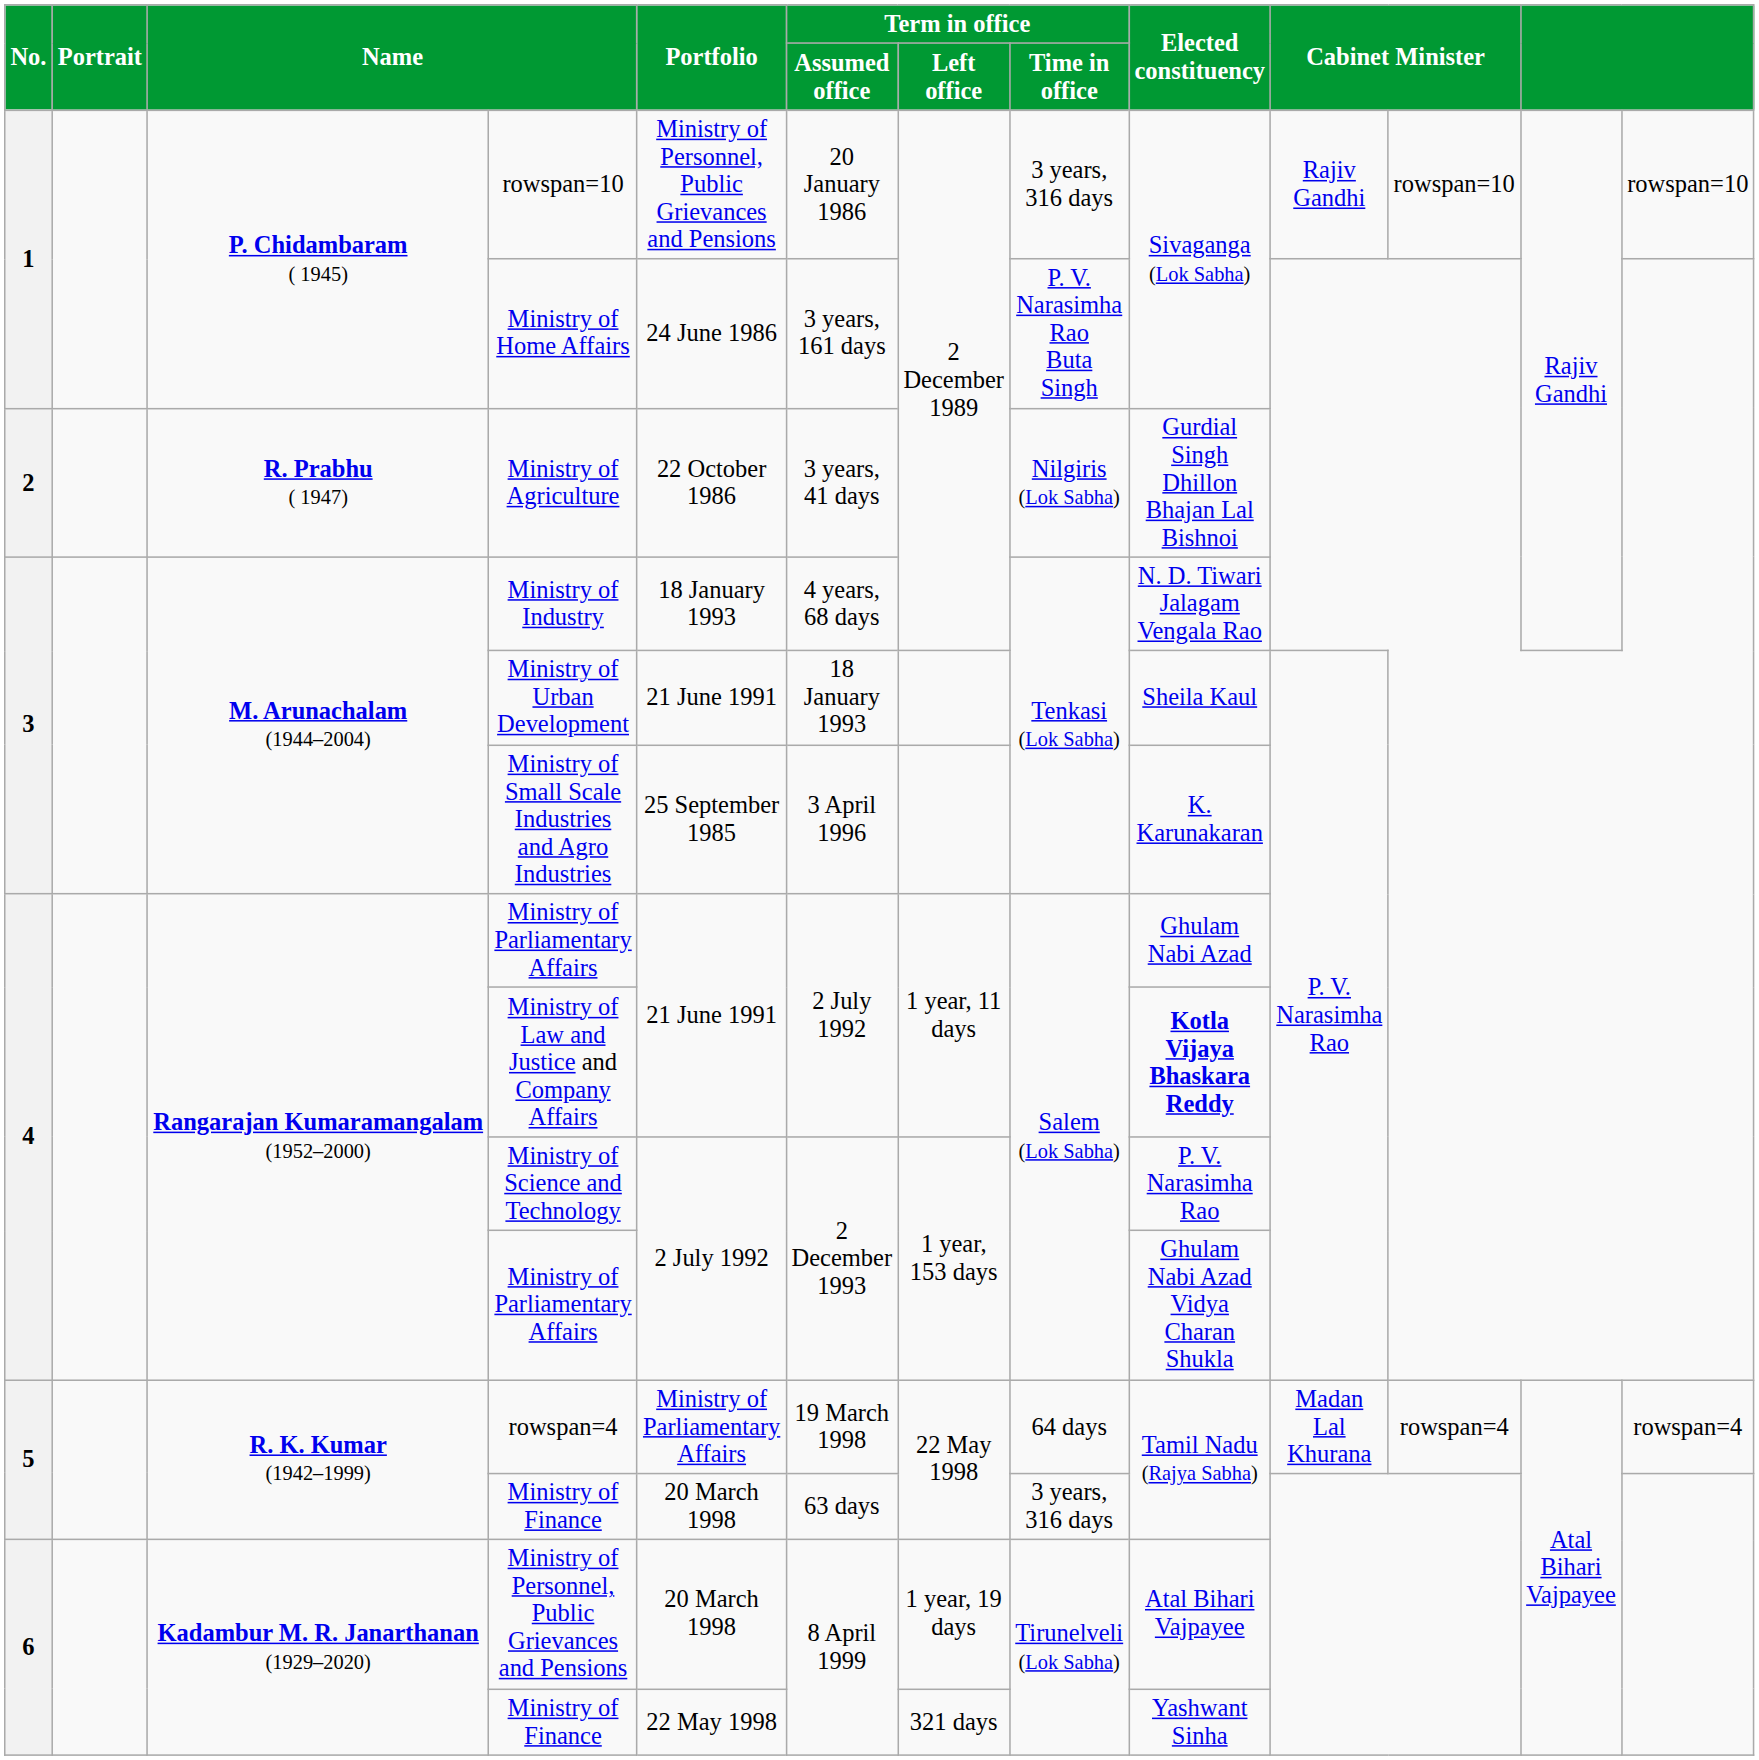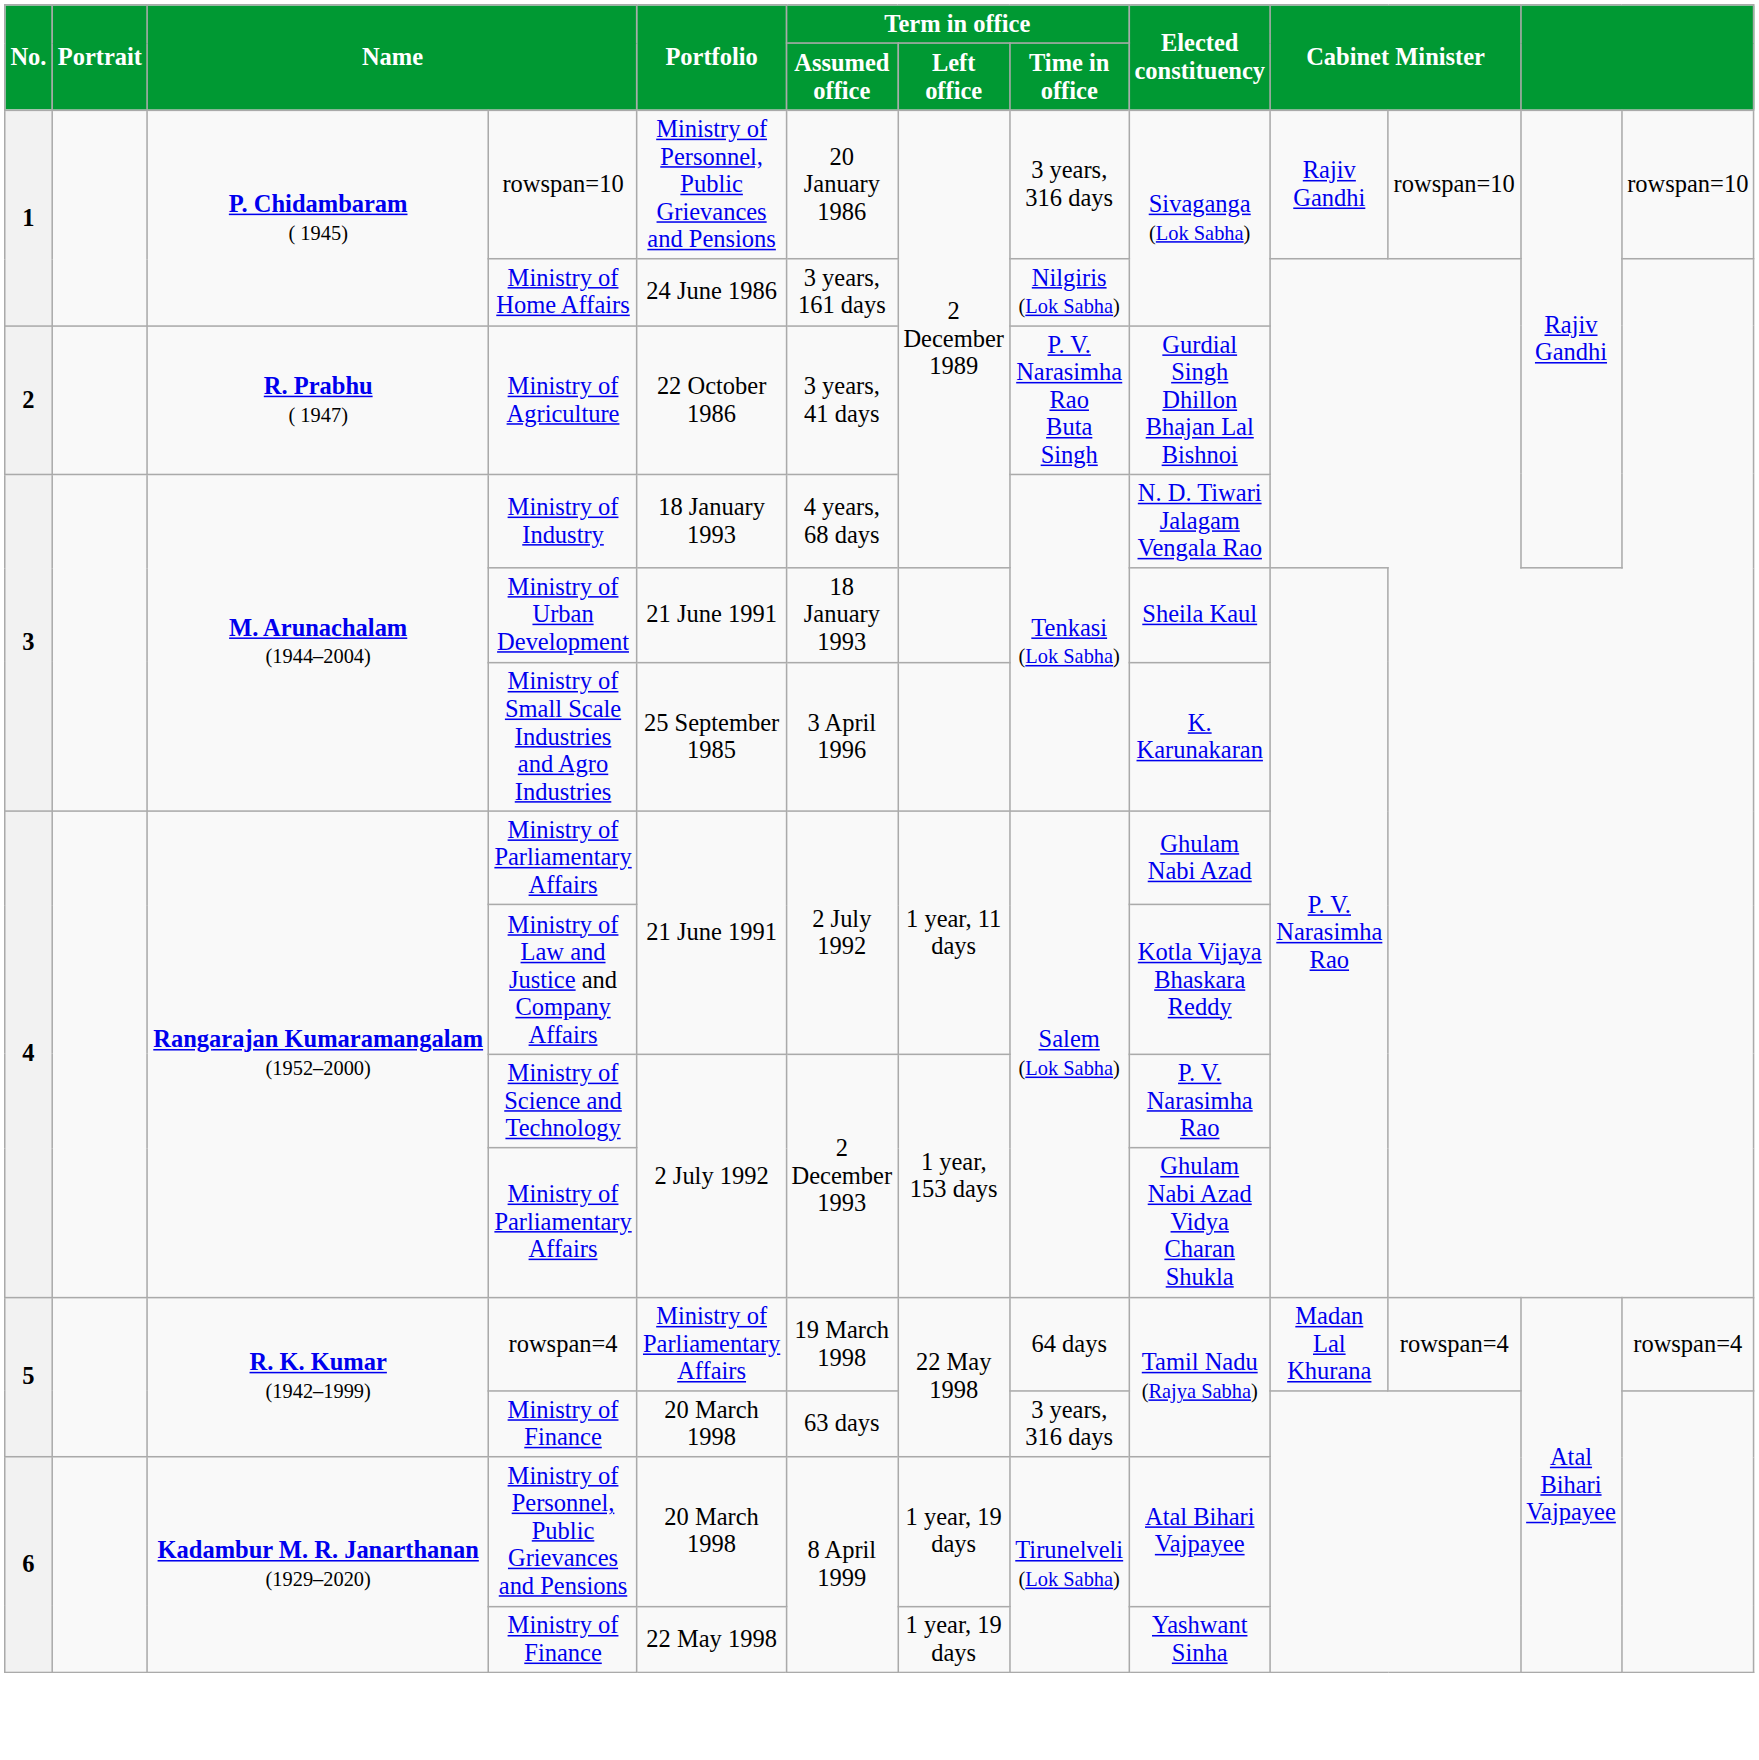Ministry of Home Affairs | Term in office / Time in office: P. V. Narasimha Rao Buta Singh -> Nilgiris (Lok Sabha)
Ministry of Agriculture | Term in office / Time in office: Nilgiris (Lok Sabha) -> P. V. Narasimha Rao Buta Singh
Ministry of Law and Justice and Company Affairs | Elected constituency: bold -> normal
6 / Ministry of Finance | Term in office / Left office: 321 days -> 1 year, 19 days
